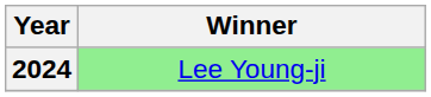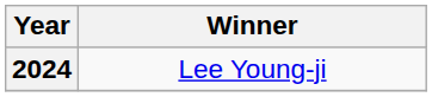2024 | Winner: lightgreen background -> no background
